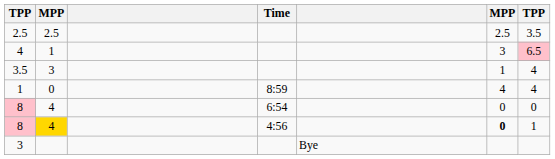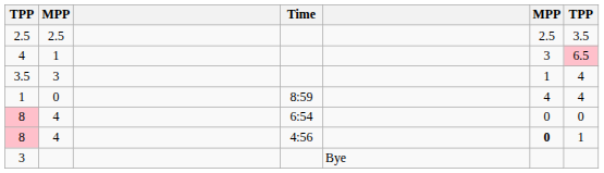8 / 4:56 | column 2: gold background -> no background
